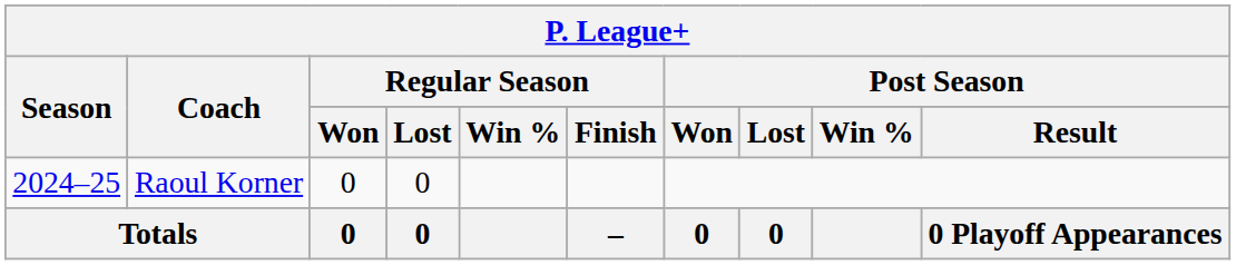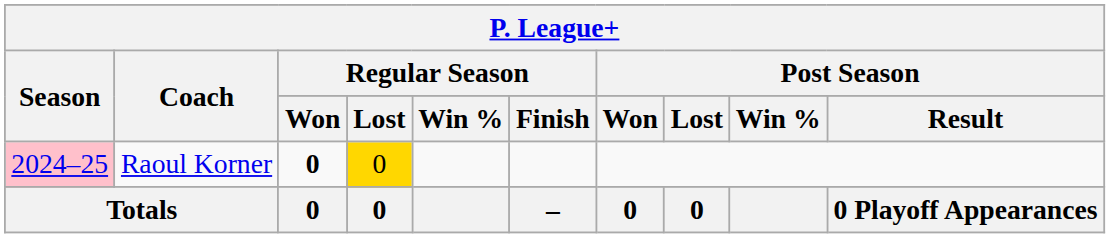Raoul Korner | Season: no background -> pink background
Raoul Korner | Regular Season / Won: normal -> bold
Raoul Korner | Regular Season / Lost: no background -> gold background
